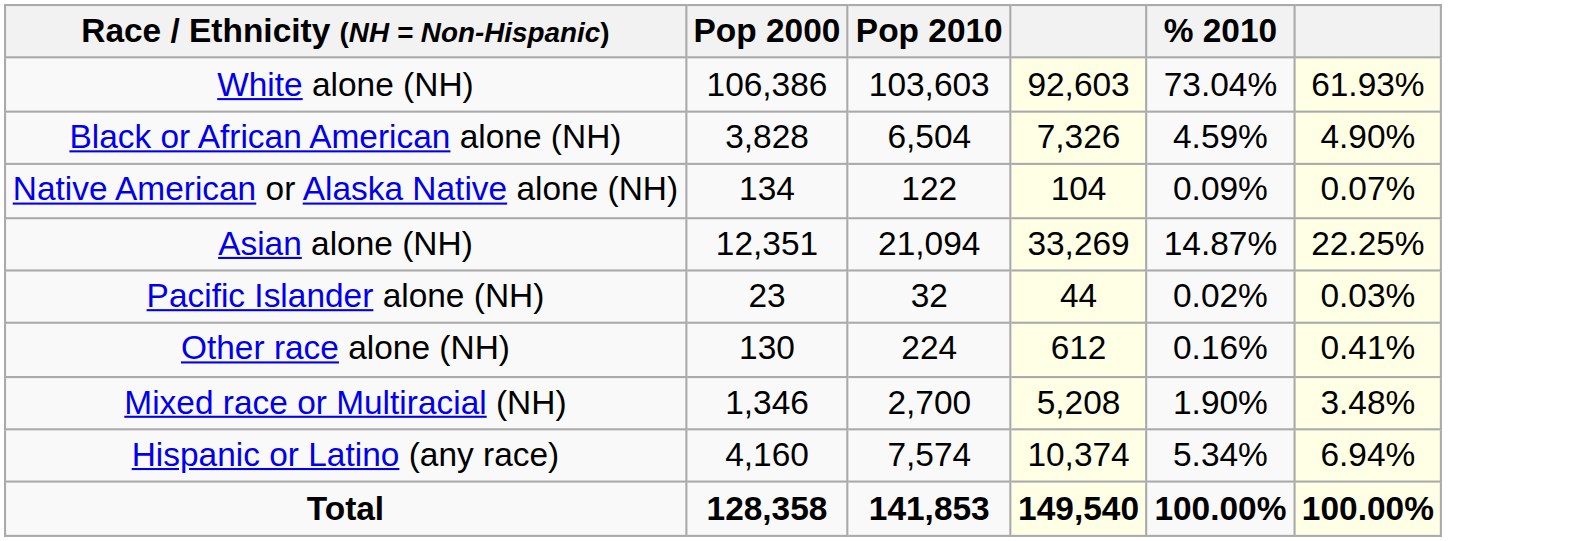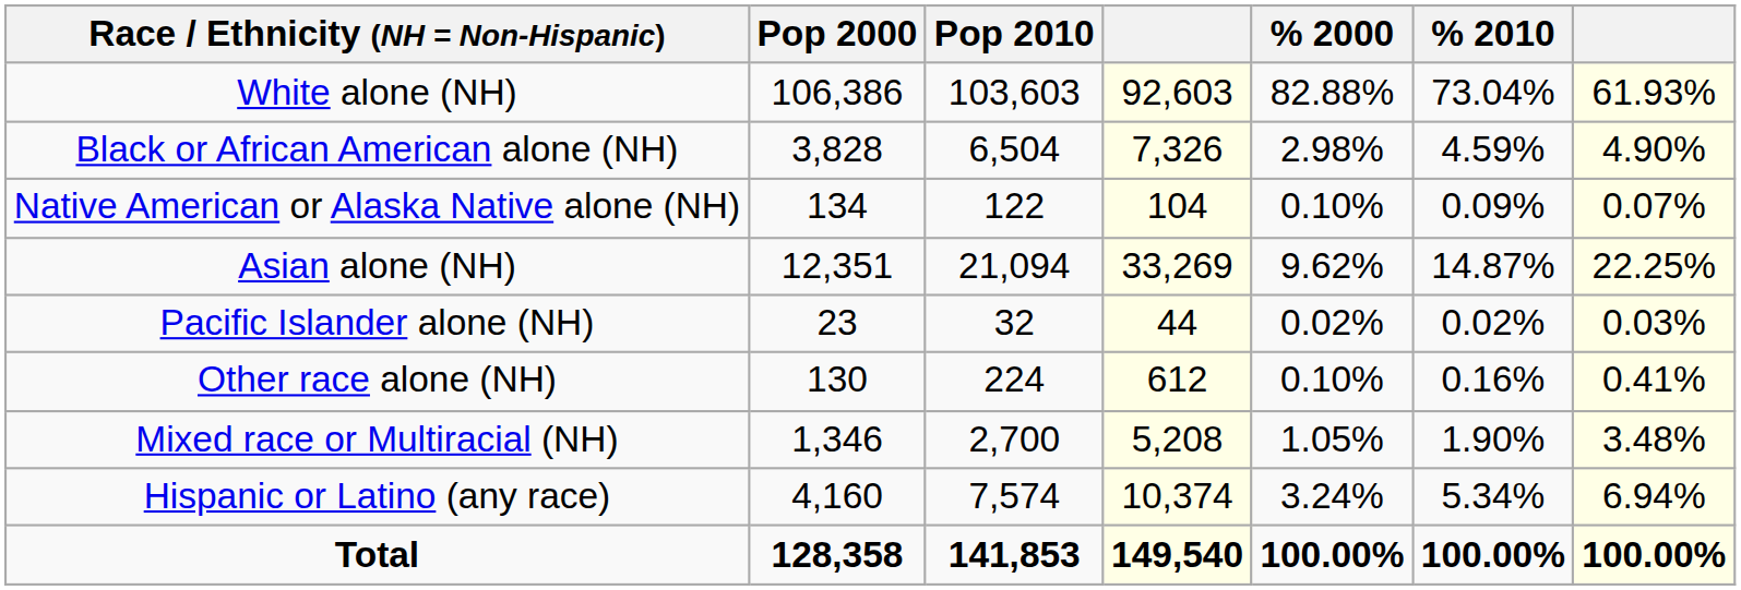+ column: % 2000 | 82.88% | 2.98% | 0.10% | 9.62% | 0.02% | 0.10% | 1.05% | 3.24% | 100.00%
